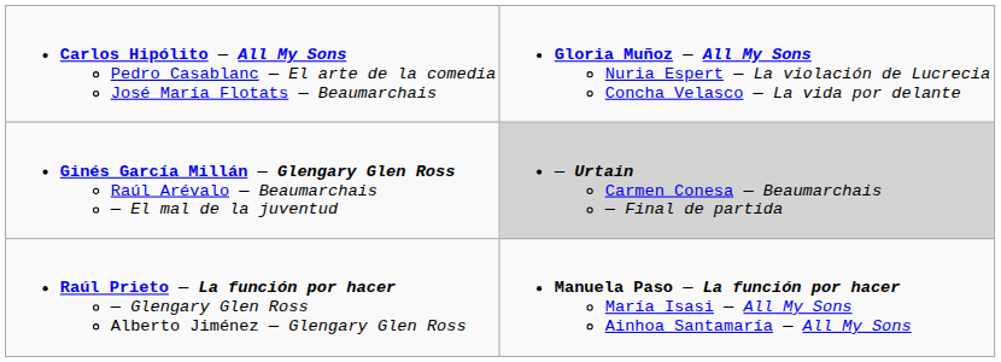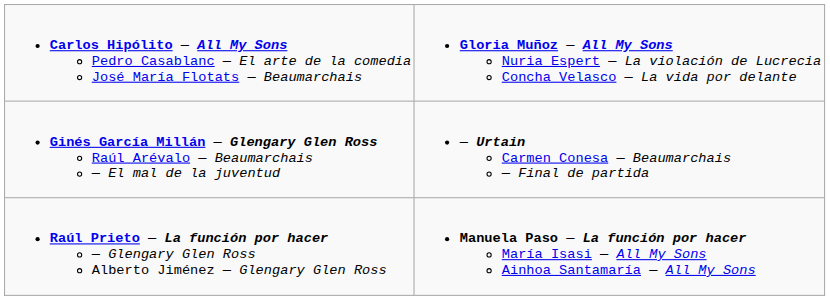row 2 | column 2: lightgrey background -> no background
